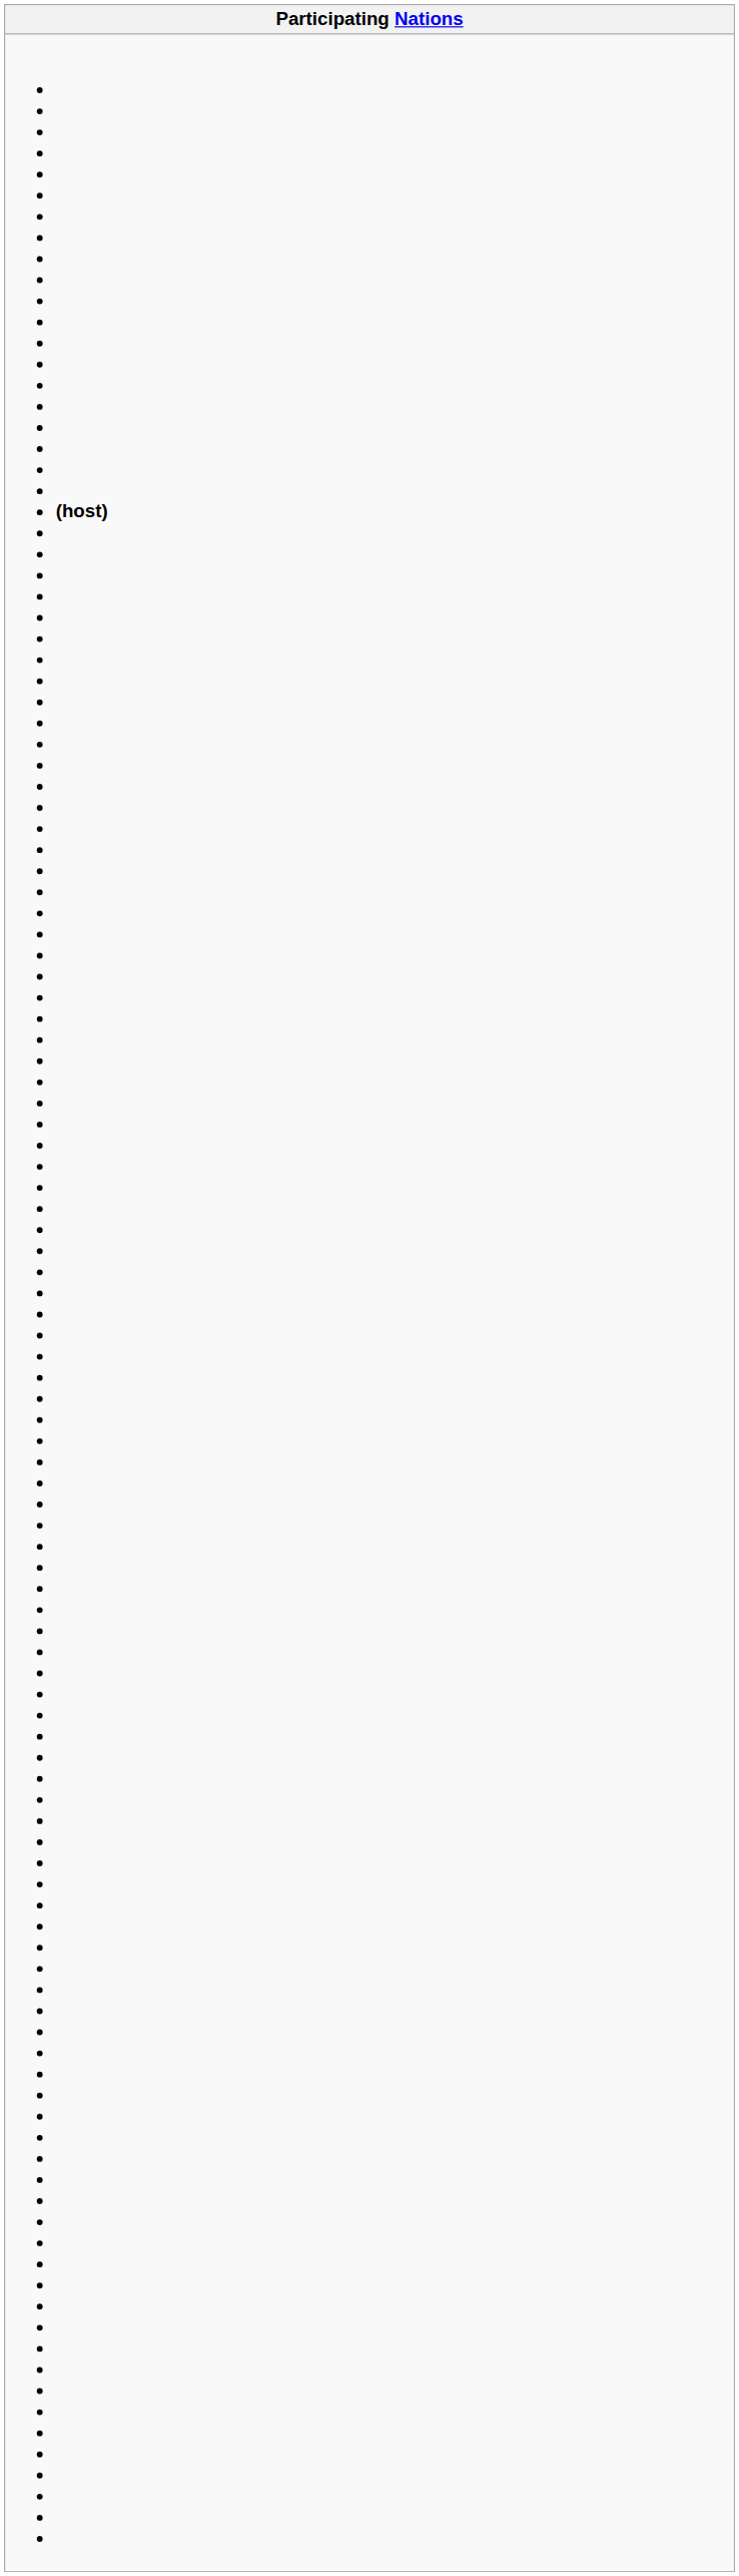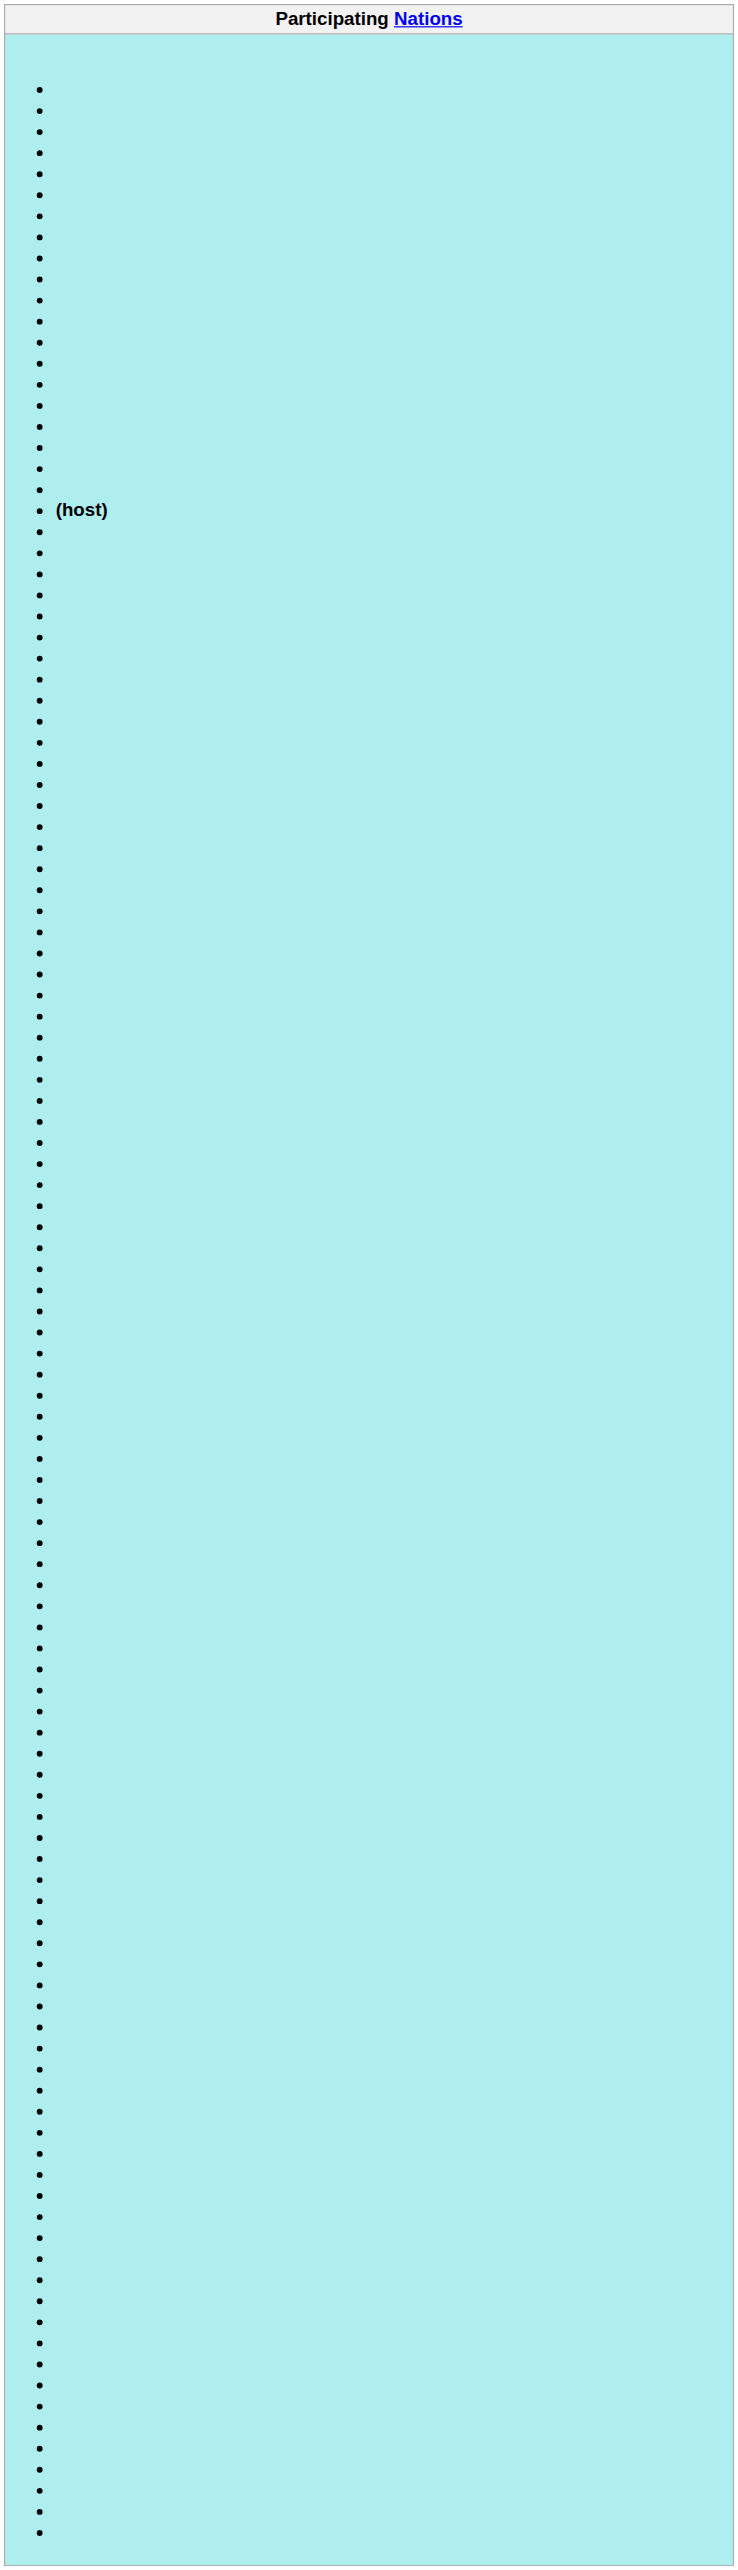row 2 | column 1: no background -> paleturquoise background
